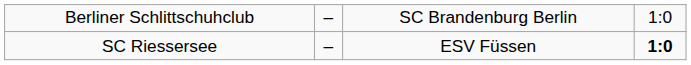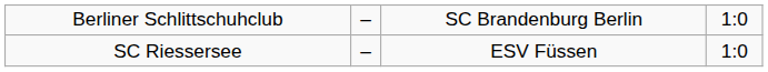SC Riessersee | column 4: bold -> normal
